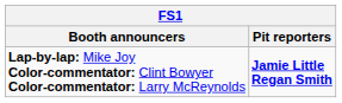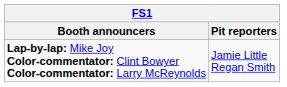row 3 | Pit reporters: bold -> normal
